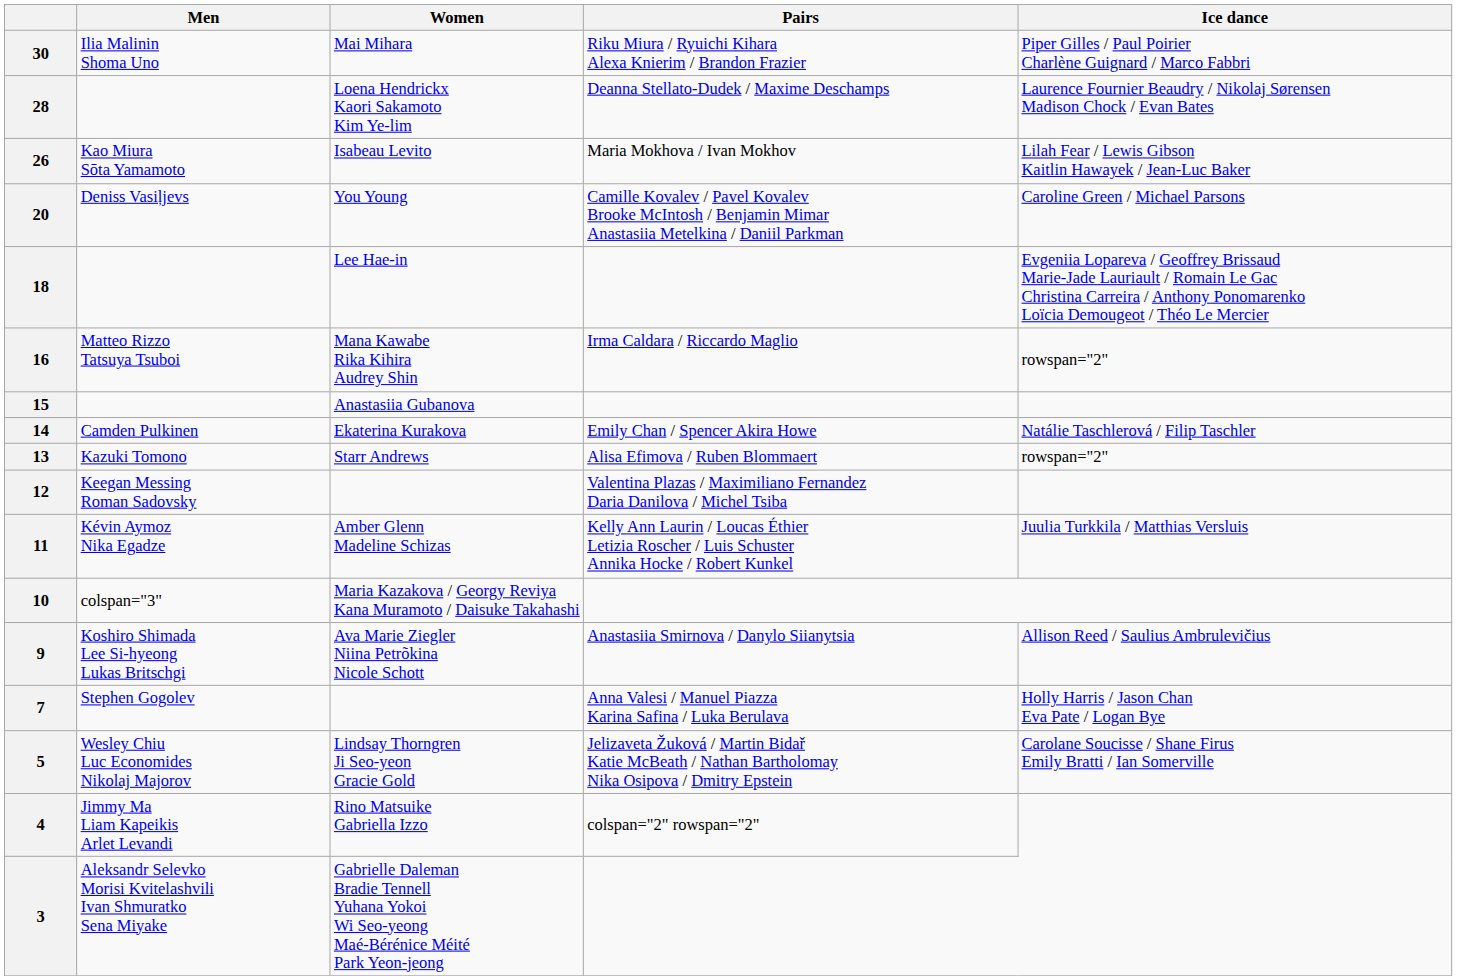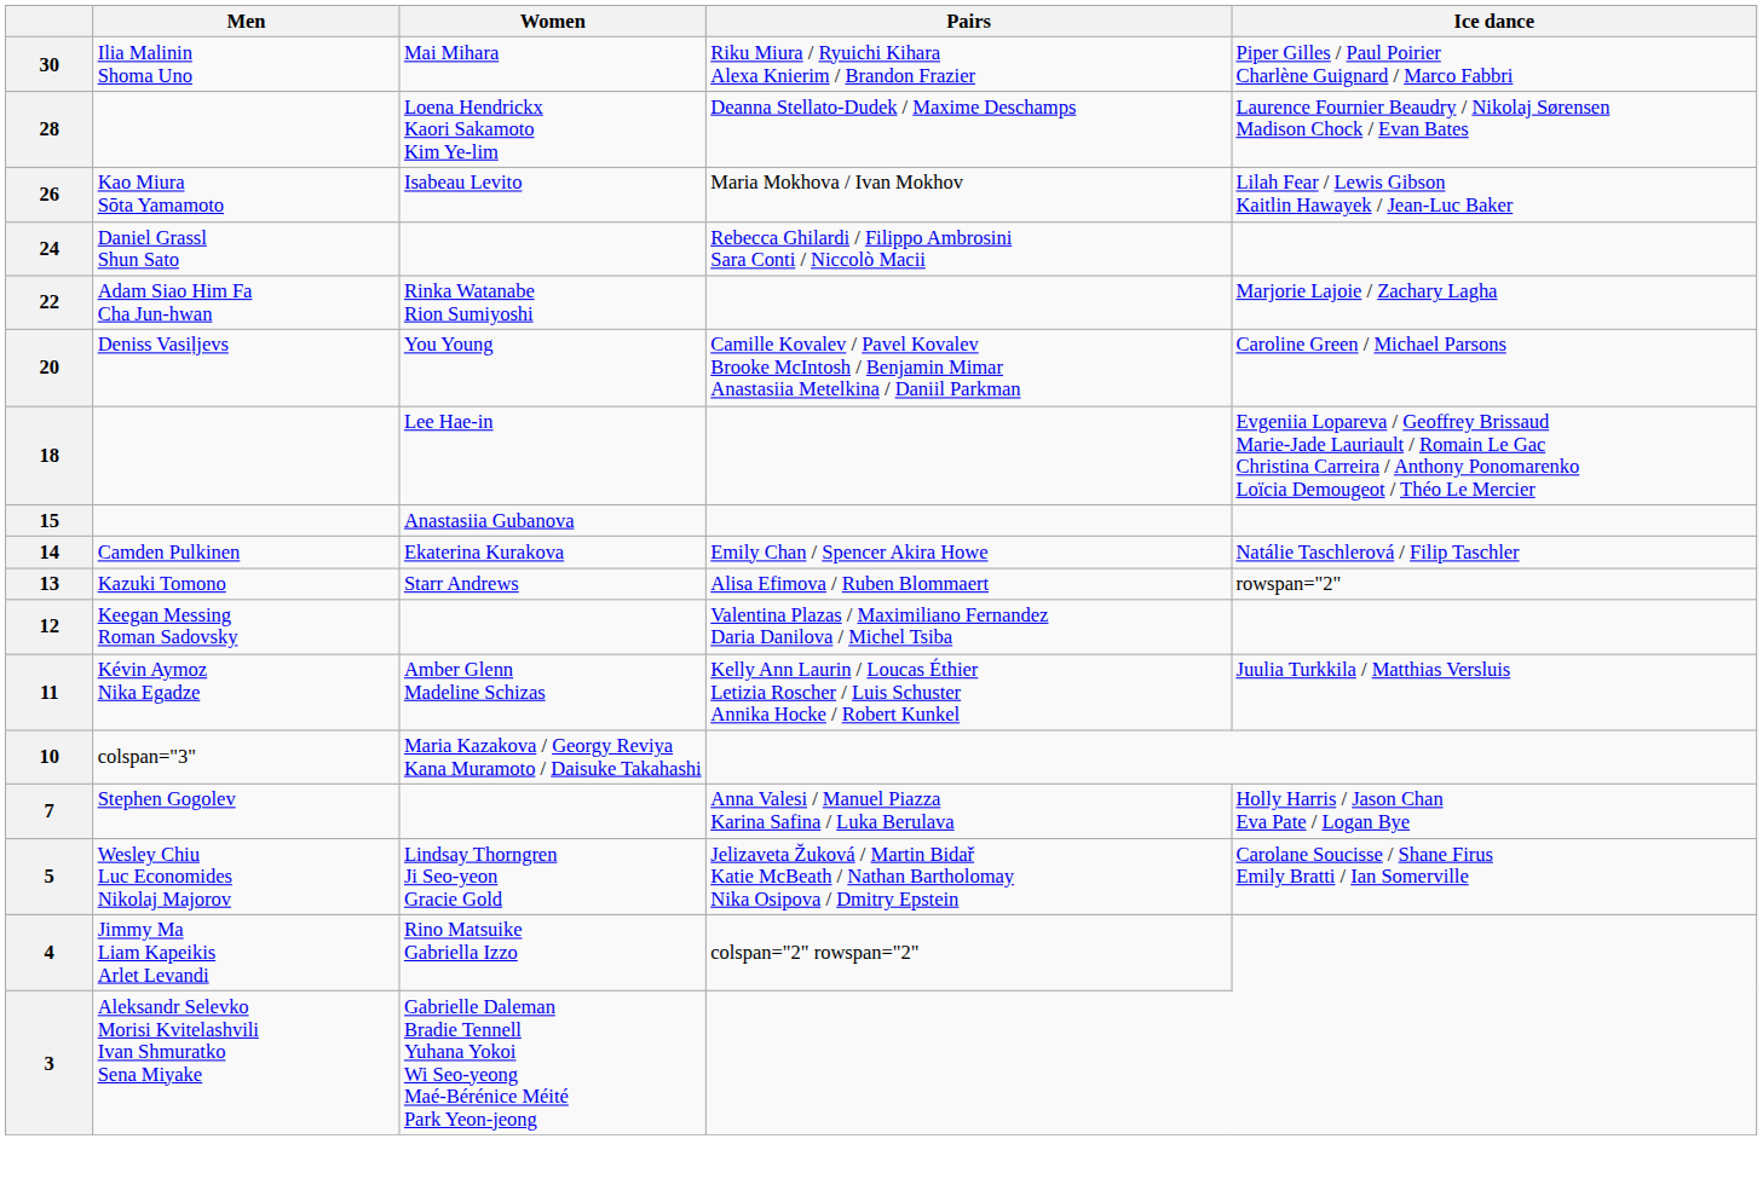+ row: 24 | Daniel Grassl Shun Sato | Rebecca Ghilardi / Filippo Ambrosini Sara Conti / Niccolò Macii
+ row: 22 | Adam Siao Him Fa Cha Jun-hwan | Rinka Watanabe Rion Sumiyoshi | Marjorie Lajoie / Zachary Lagha
- row: 16 | Matteo Rizzo Tatsuya Tsuboi | Mana Kawabe Rika Kihira Audrey Shin | Irma Caldara / Riccardo Maglio | rowspan="2"
- row: 9 | Koshiro Shimada Lee Si-hyeong Lukas Britschgi | Ava Marie Ziegler Niina Petrõkina Nicole Schott | Anastasiia Smirnova / Danylo Siianytsia | Allison Reed / Saulius Ambrulevičius
